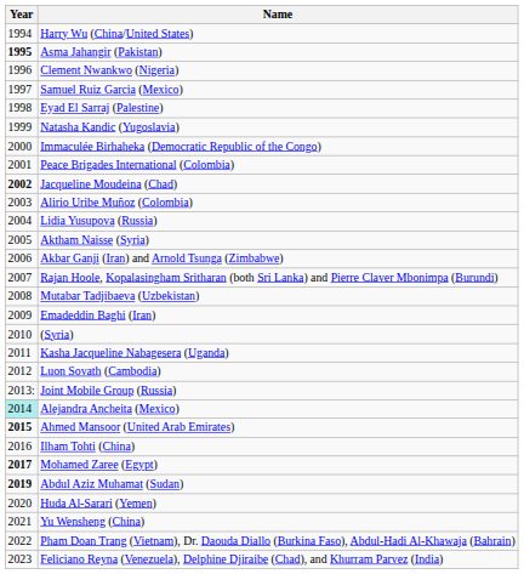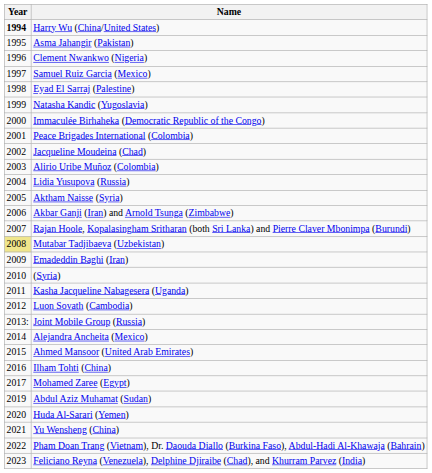Harry Wu (China/United States) | Year: normal -> bold
Asma Jahangir (Pakistan) | Year: bold -> normal
Jacqueline Moudeina (Chad) | Year: bold -> normal
Mutabar Tadjibaeva (Uzbekistan) | Year: no background -> khaki background
Alejandra Ancheita (Mexico) | Year: paleturquoise background -> no background
Ahmed Mansoor (United Arab Emirates) | Year: bold -> normal
Mohamed Zaree (Egypt) | Year: bold -> normal
Abdul Aziz Muhamat (Sudan) | Year: bold -> normal
